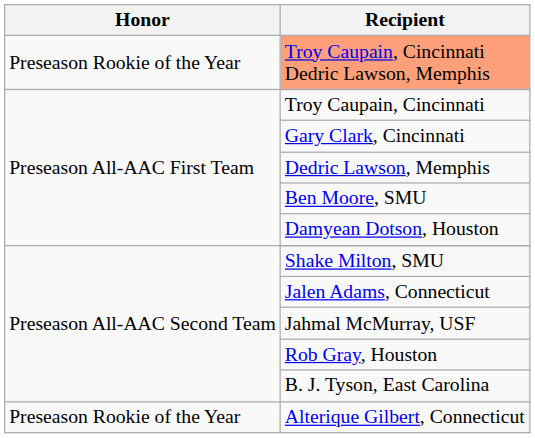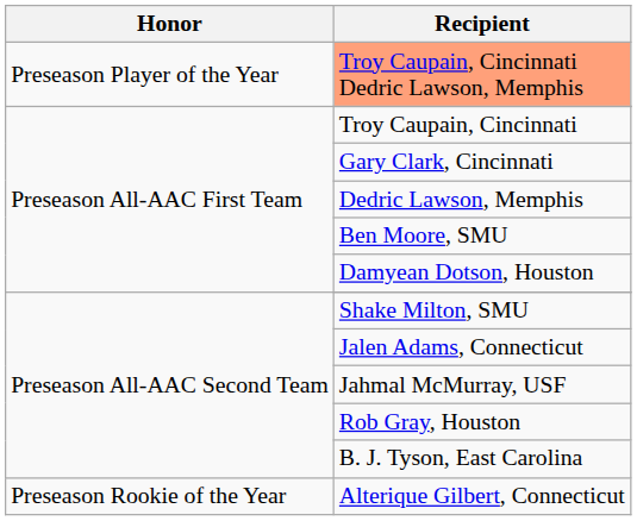row 2 | Honor: Preseason Rookie of the Year -> Preseason Player of the Year
